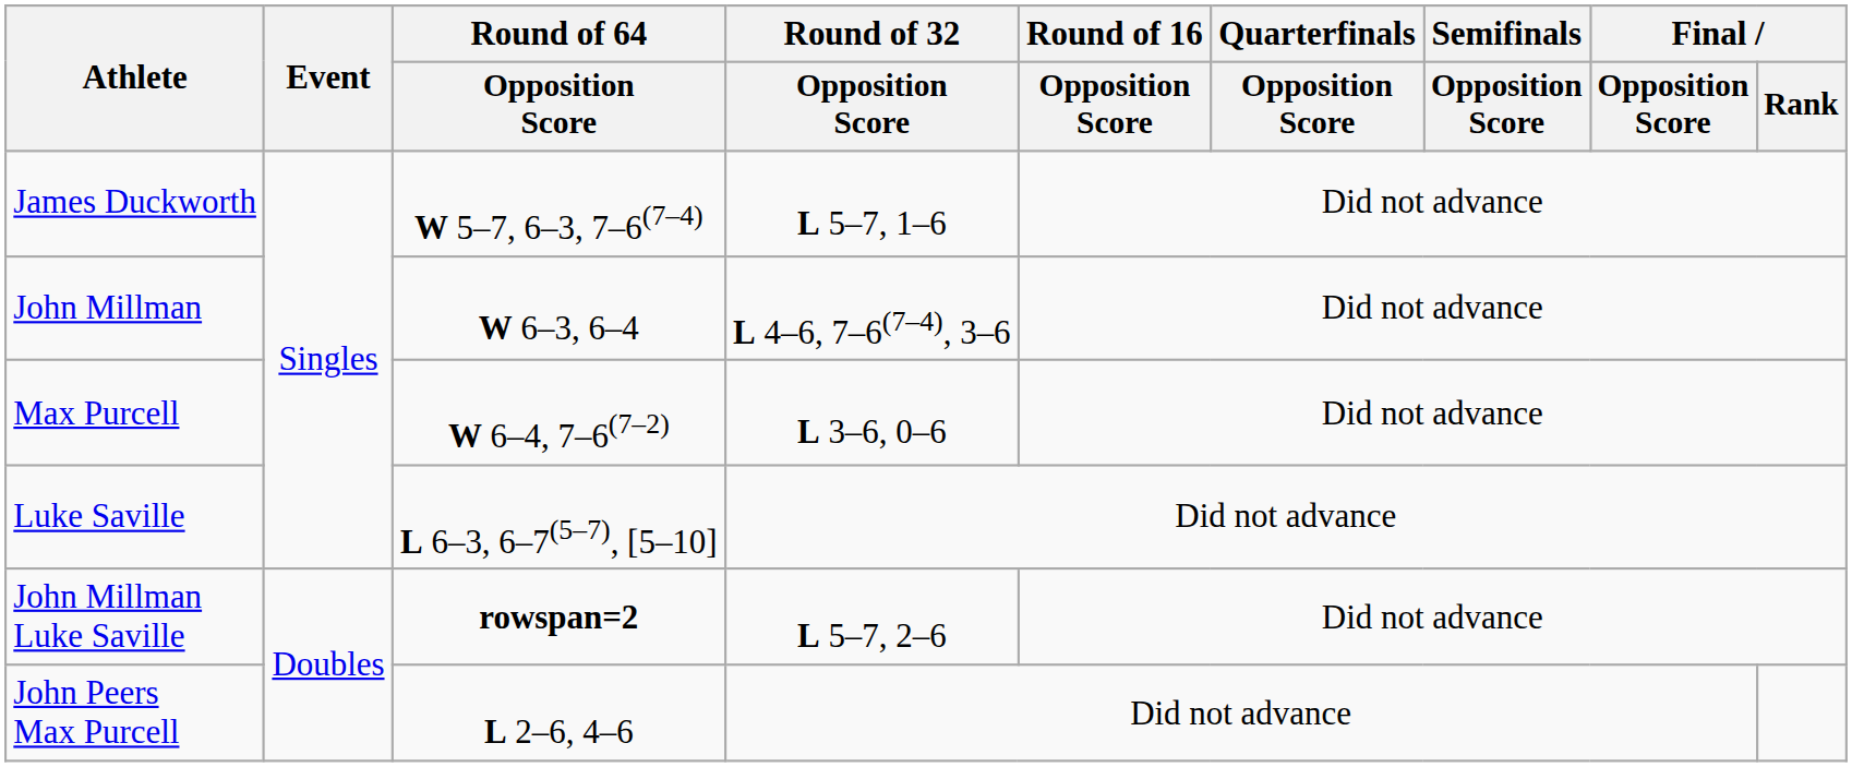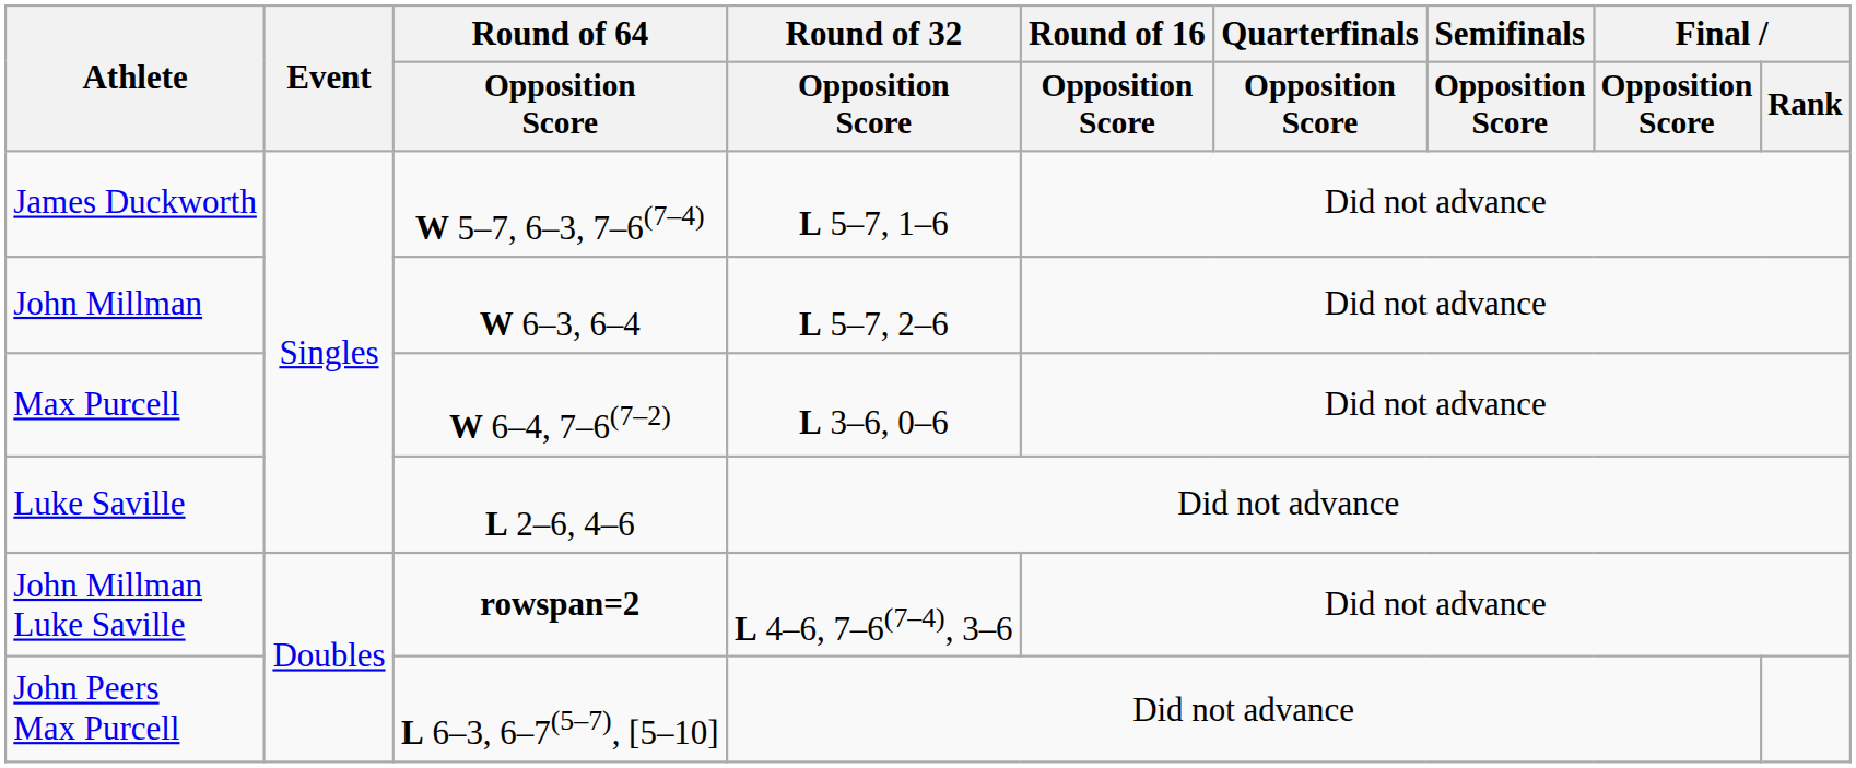John Millman | Round of 32 / Opposition Score: L 4–6, 7–6(7–4), 3–6 -> L 5–7, 2–6
Luke Saville | Round of 64 / Opposition Score: L 6–3, 6–7(5–7), [5–10] -> L 2–6, 4–6
John Millman Luke Saville | Round of 32 / Opposition Score: L 5–7, 2–6 -> L 4–6, 7–6(7–4), 3–6
John Peers Max Purcell | Round of 64 / Opposition Score: L 2–6, 4–6 -> L 6–3, 6–7(5–7), [5–10]
